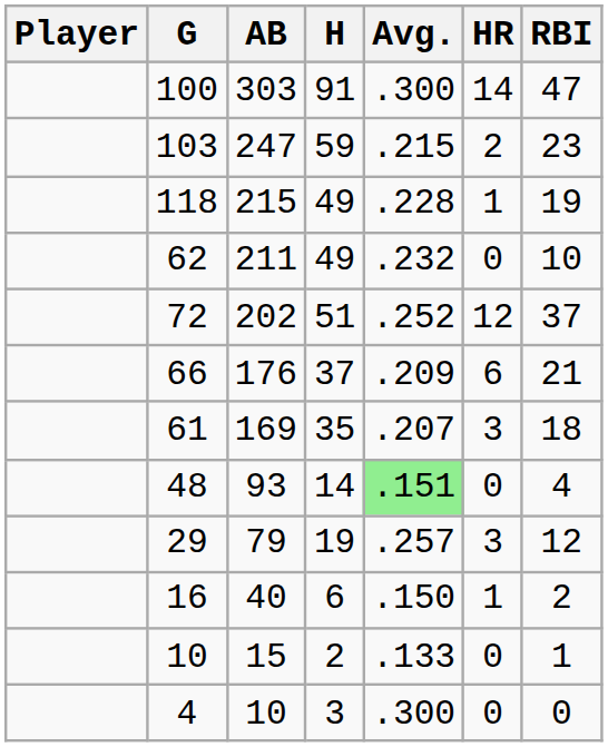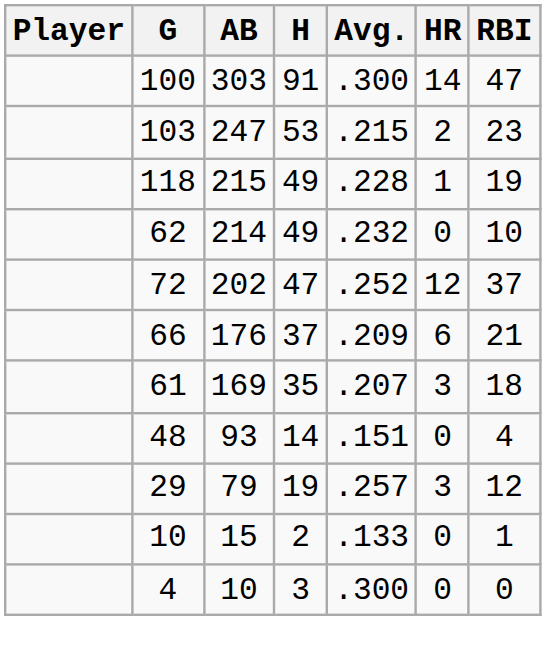103 | H: 59 -> 53
62 | AB: 211 -> 214
72 | H: 51 -> 47
48 | Avg.: lightgreen background -> no background
- row: 16 | 40 | 6 | .150 | 1 | 2
